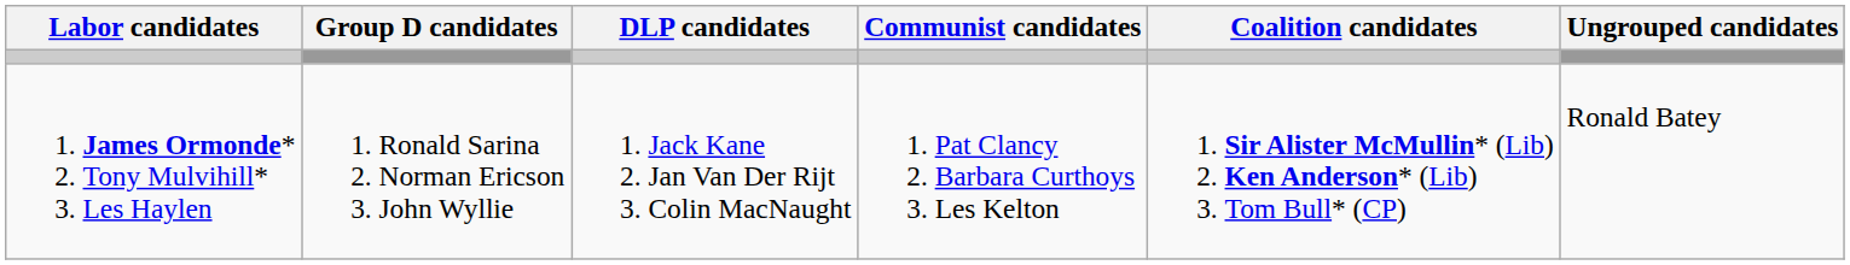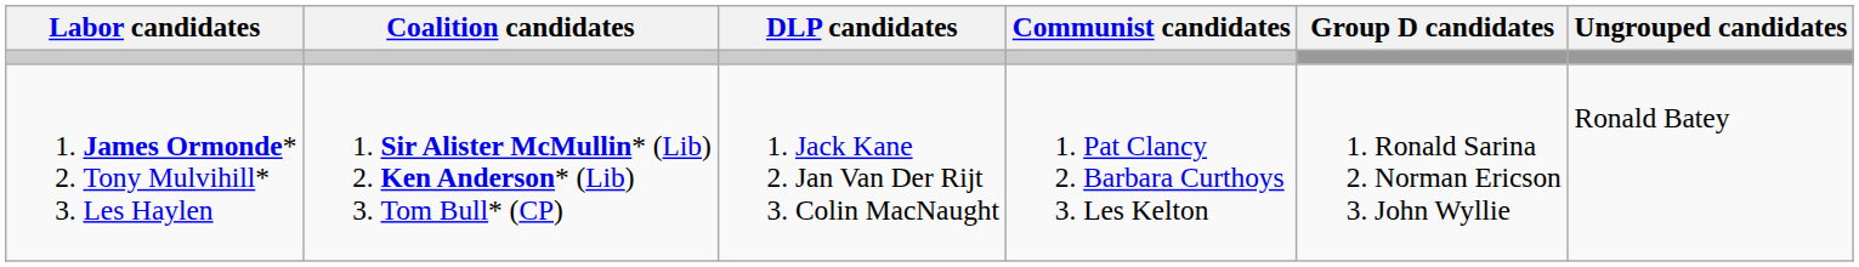columns swapped: Coalition candidates <-> Group D candidates
